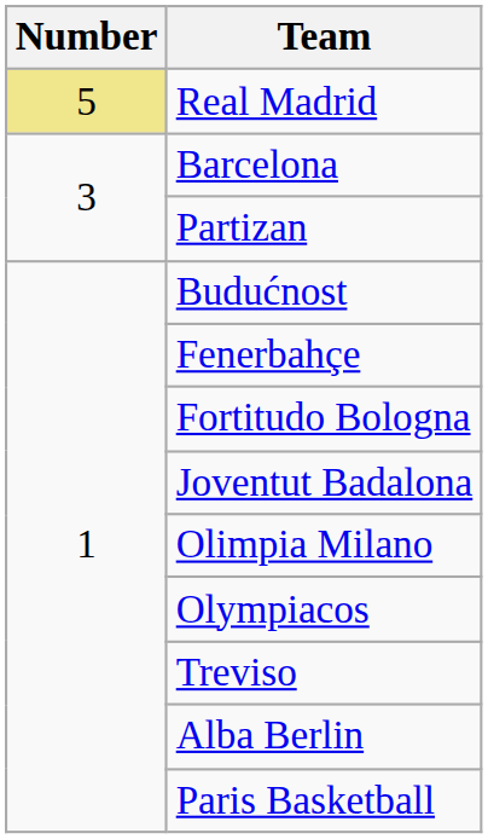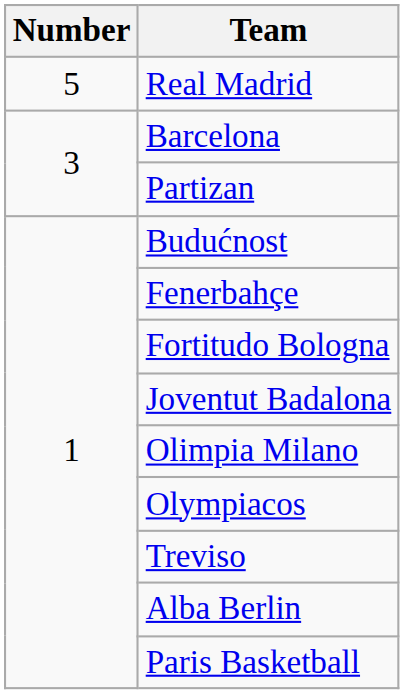Real Madrid | Number: khaki background -> no background
